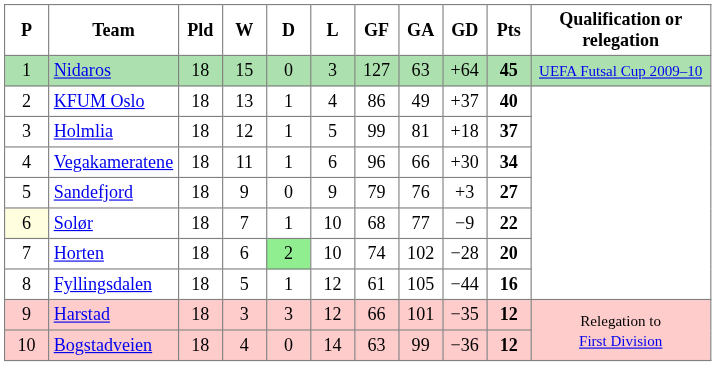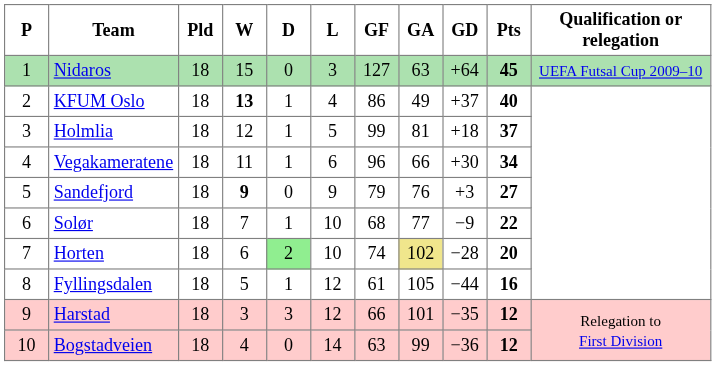KFUM Oslo | W: normal -> bold
Sandefjord | W: normal -> bold
Solør | P: lightyellow background -> no background
Horten | GA: no background -> khaki background
